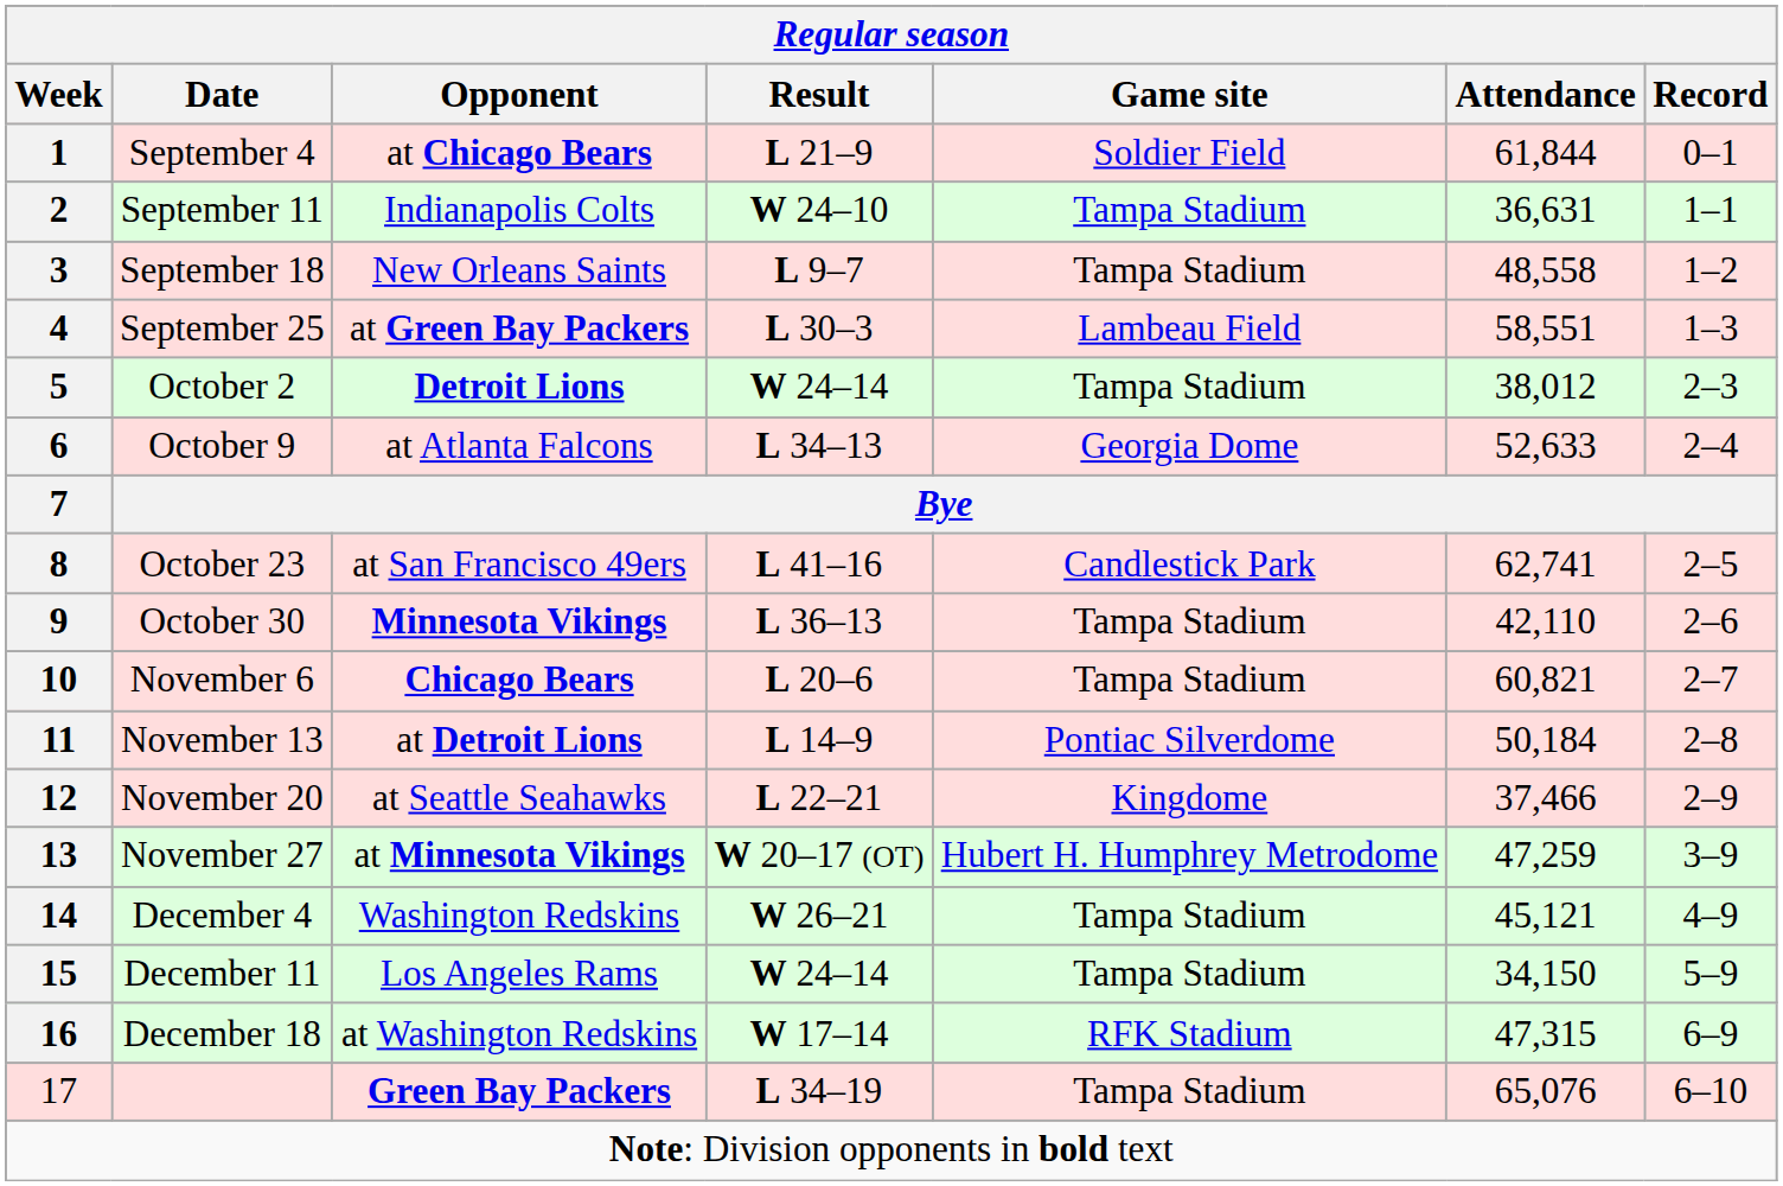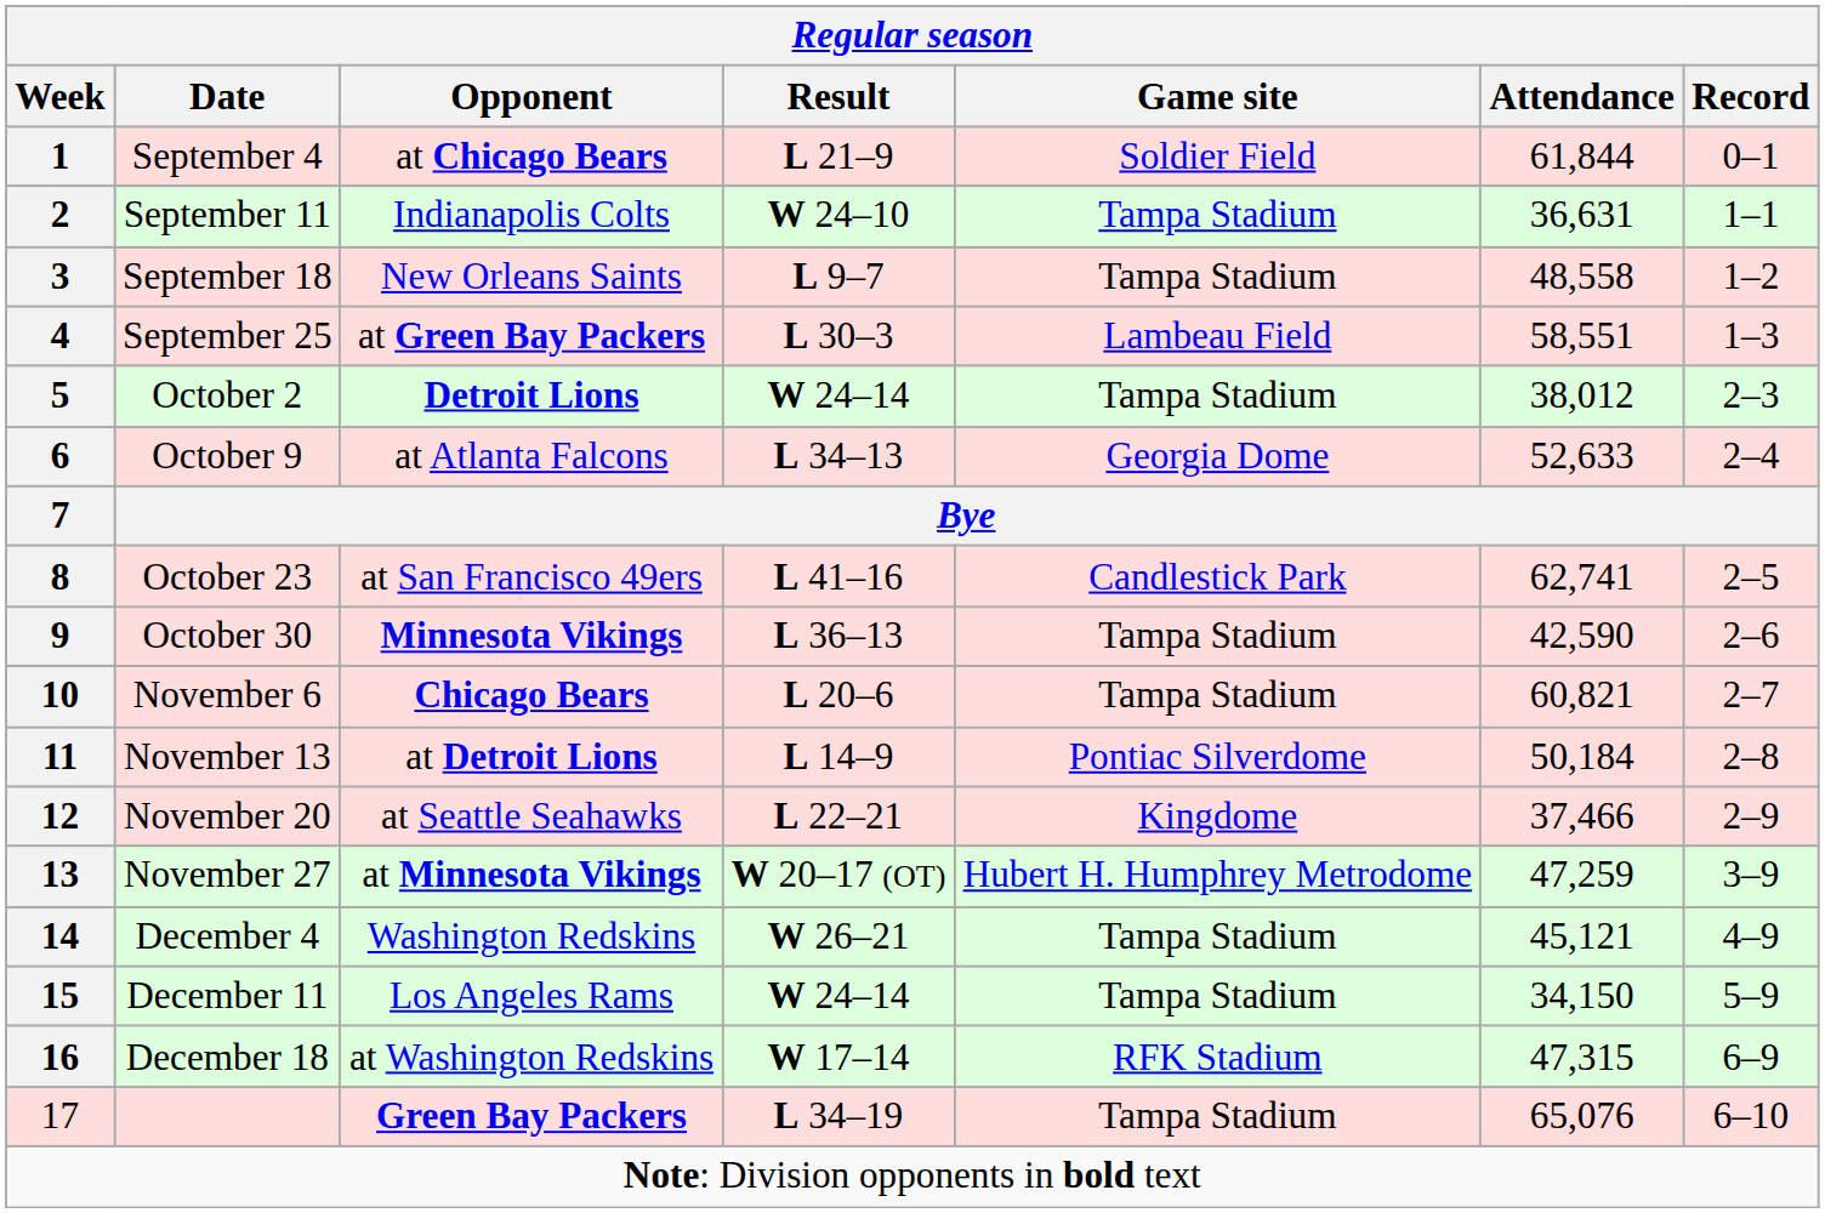October 30 | Attendance: 42,110 -> 42,590
